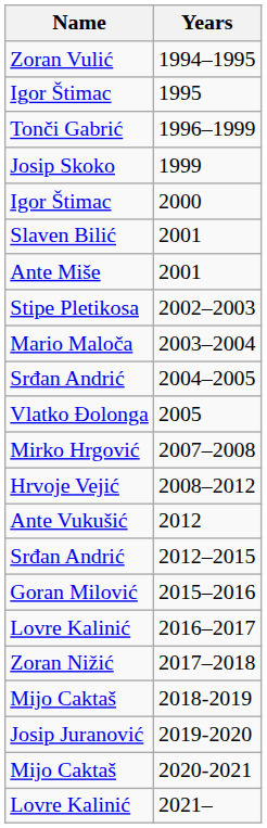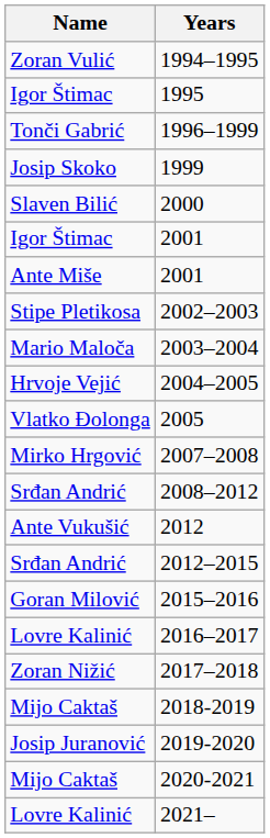row 6 | Name: Igor Štimac -> Slaven Bilić
row 7 | Name: Slaven Bilić -> Igor Štimac
row 11 | Name: Srđan Andrić -> Hrvoje Vejić
row 14 | Name: Hrvoje Vejić -> Srđan Andrić
